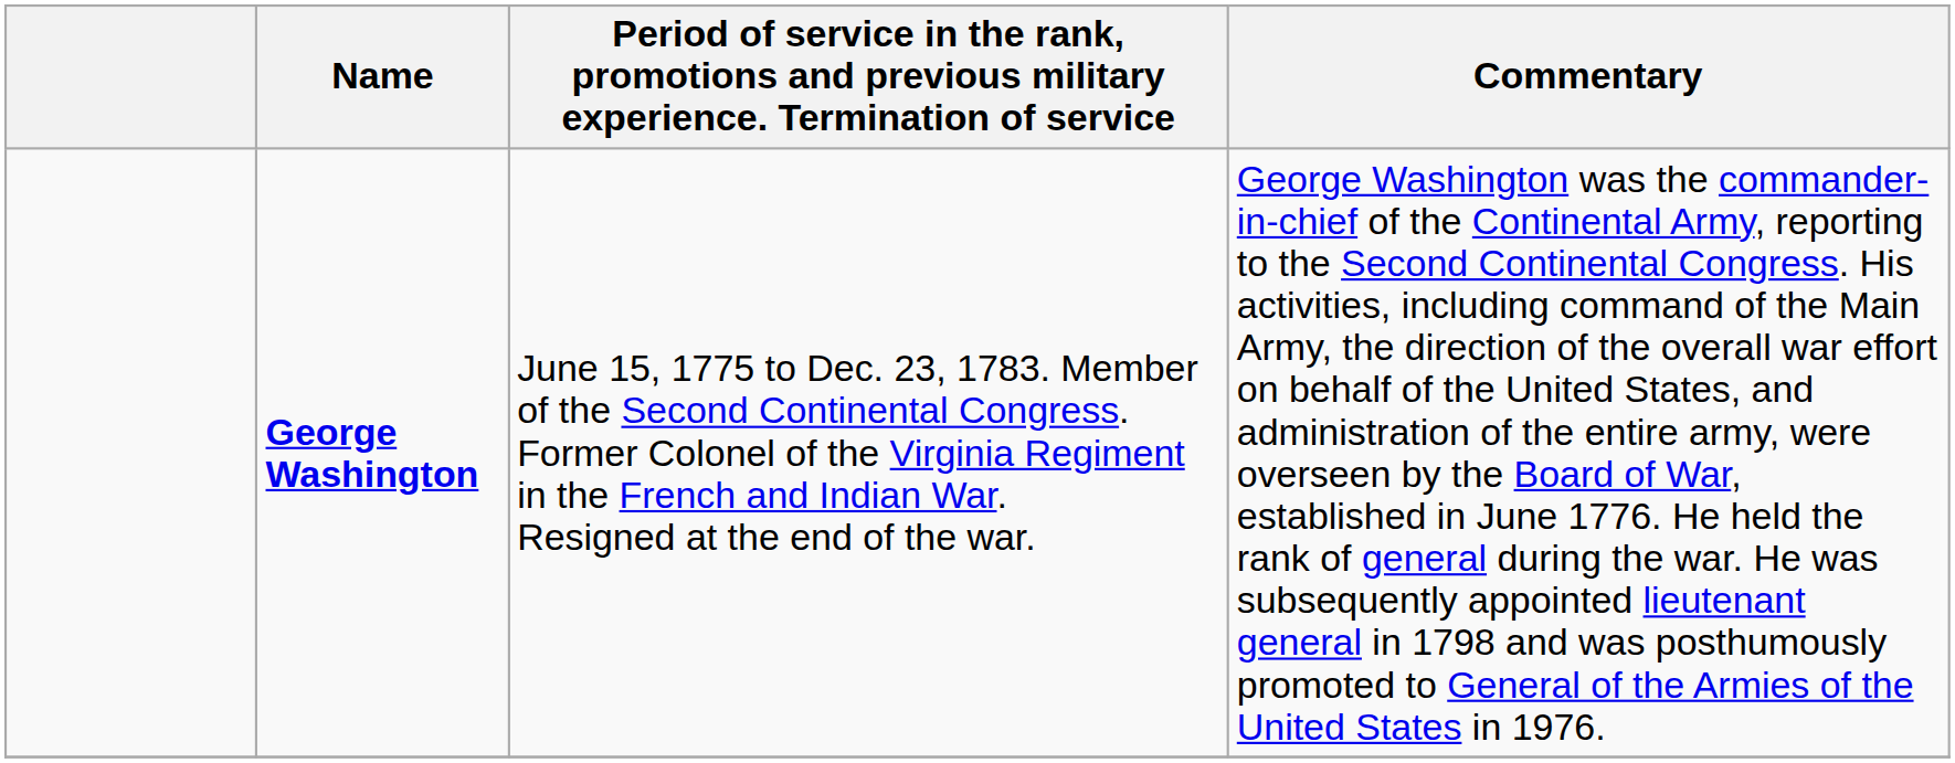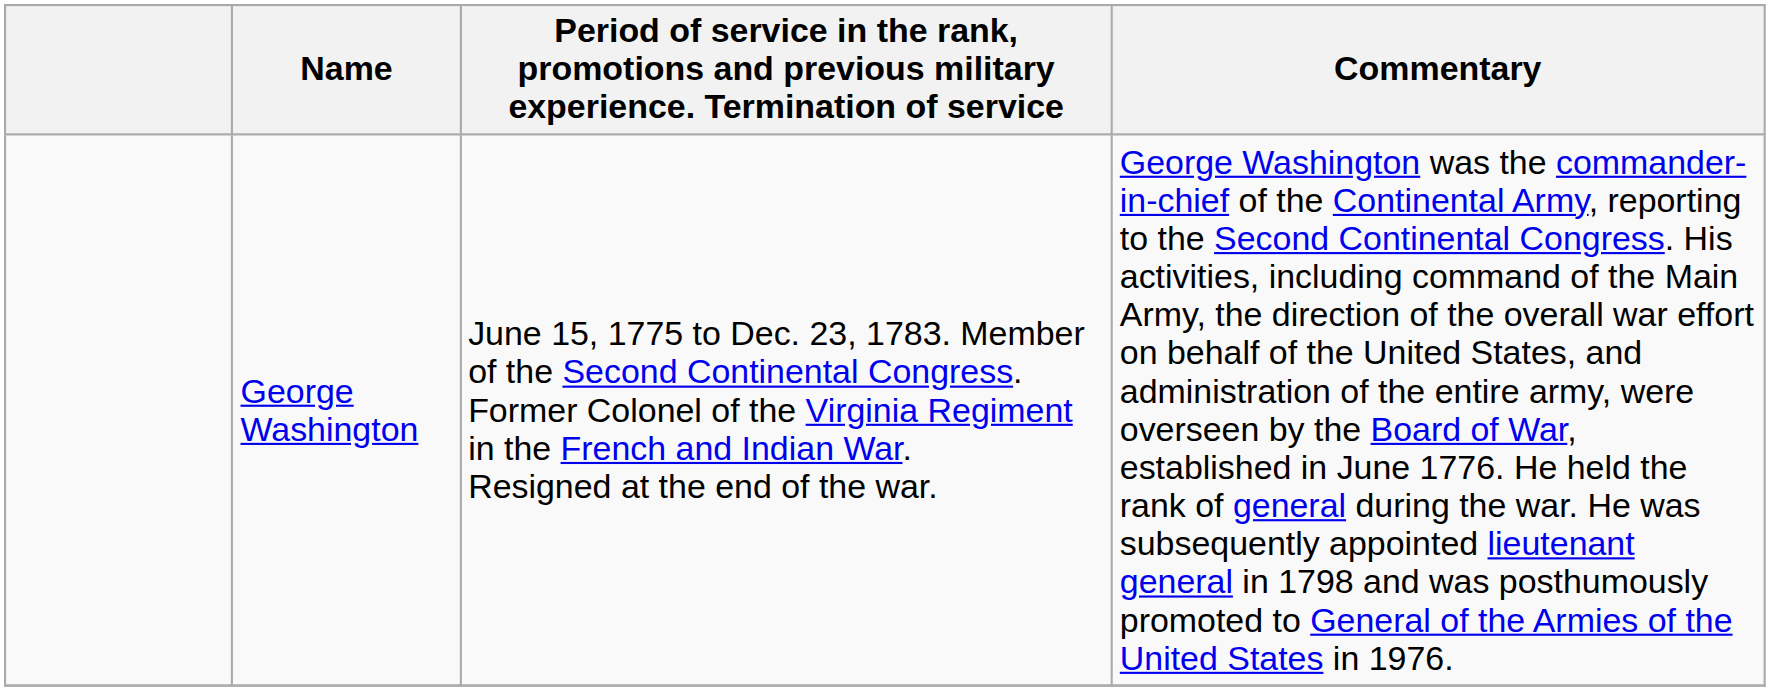George Washington | Name: bold -> normal
